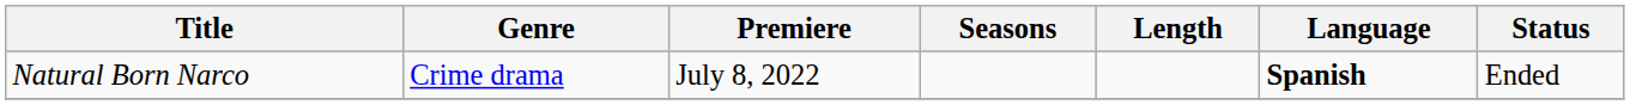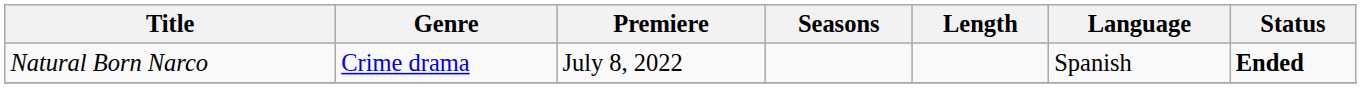Natural Born Narco | Language: bold -> normal
Natural Born Narco | Status: normal -> bold
